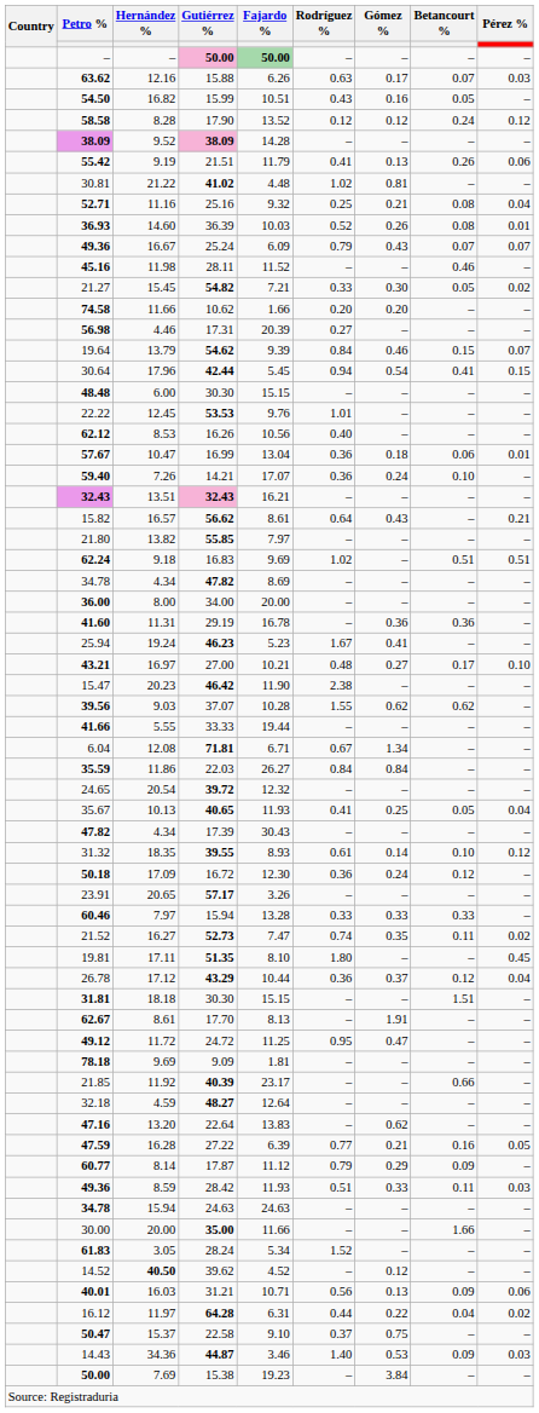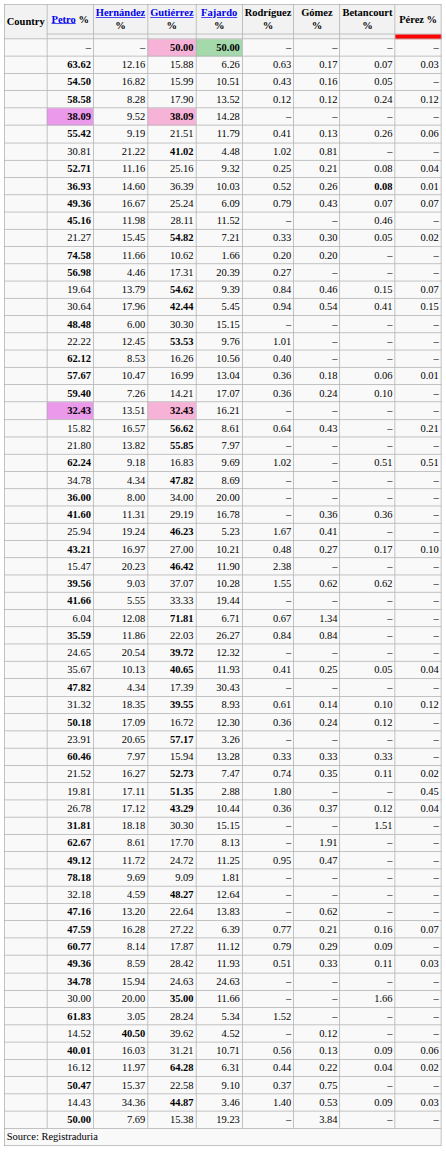14.60 | Betancourt %: normal -> bold
17.11 | Fajardo %: 8.10 -> 2.88
- row: 21.85 | 11.92 | 40.39 | 23.17 | – | – | 0.66 | –
16.28 | Pérez %: 0.05 -> 0.07
